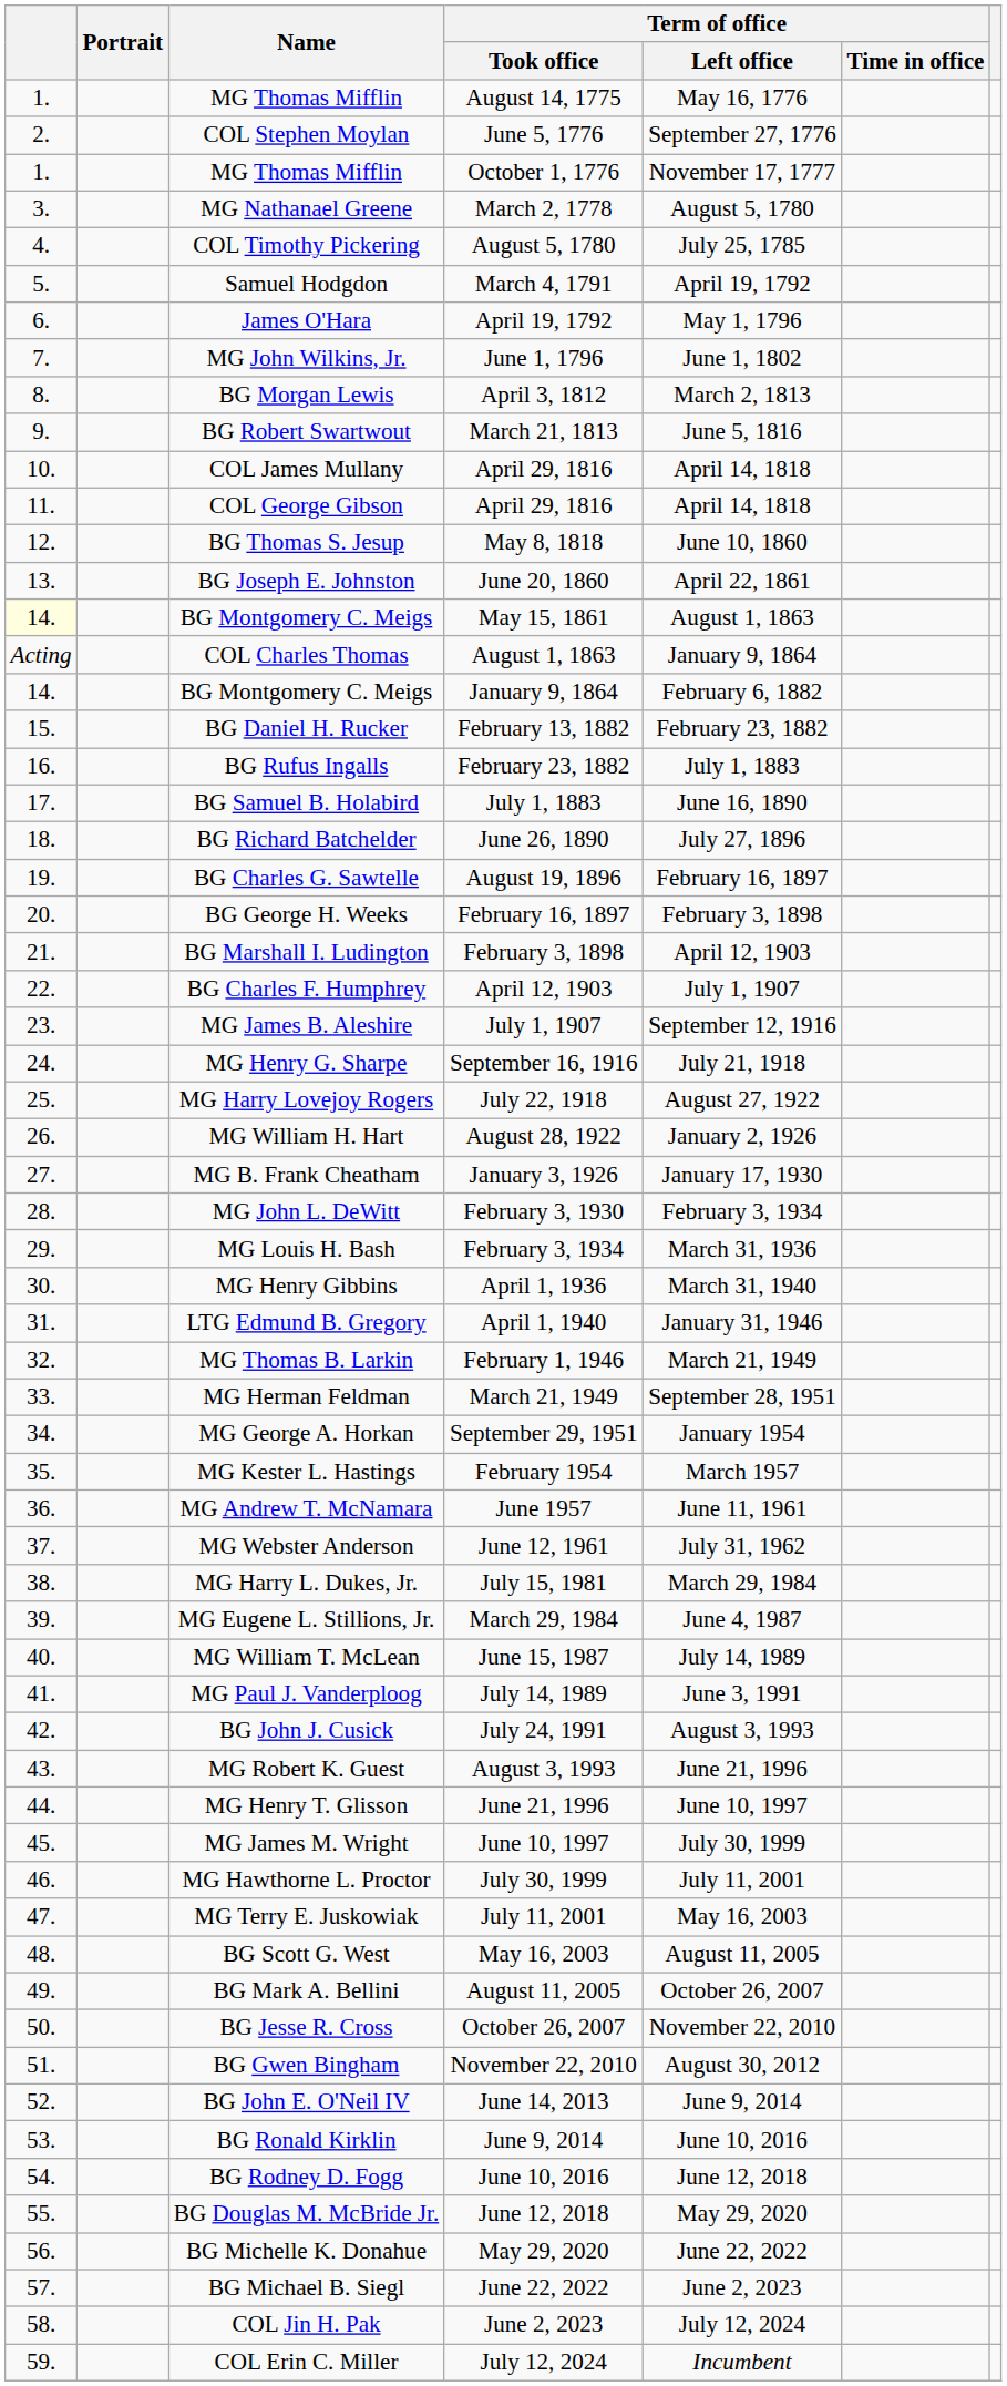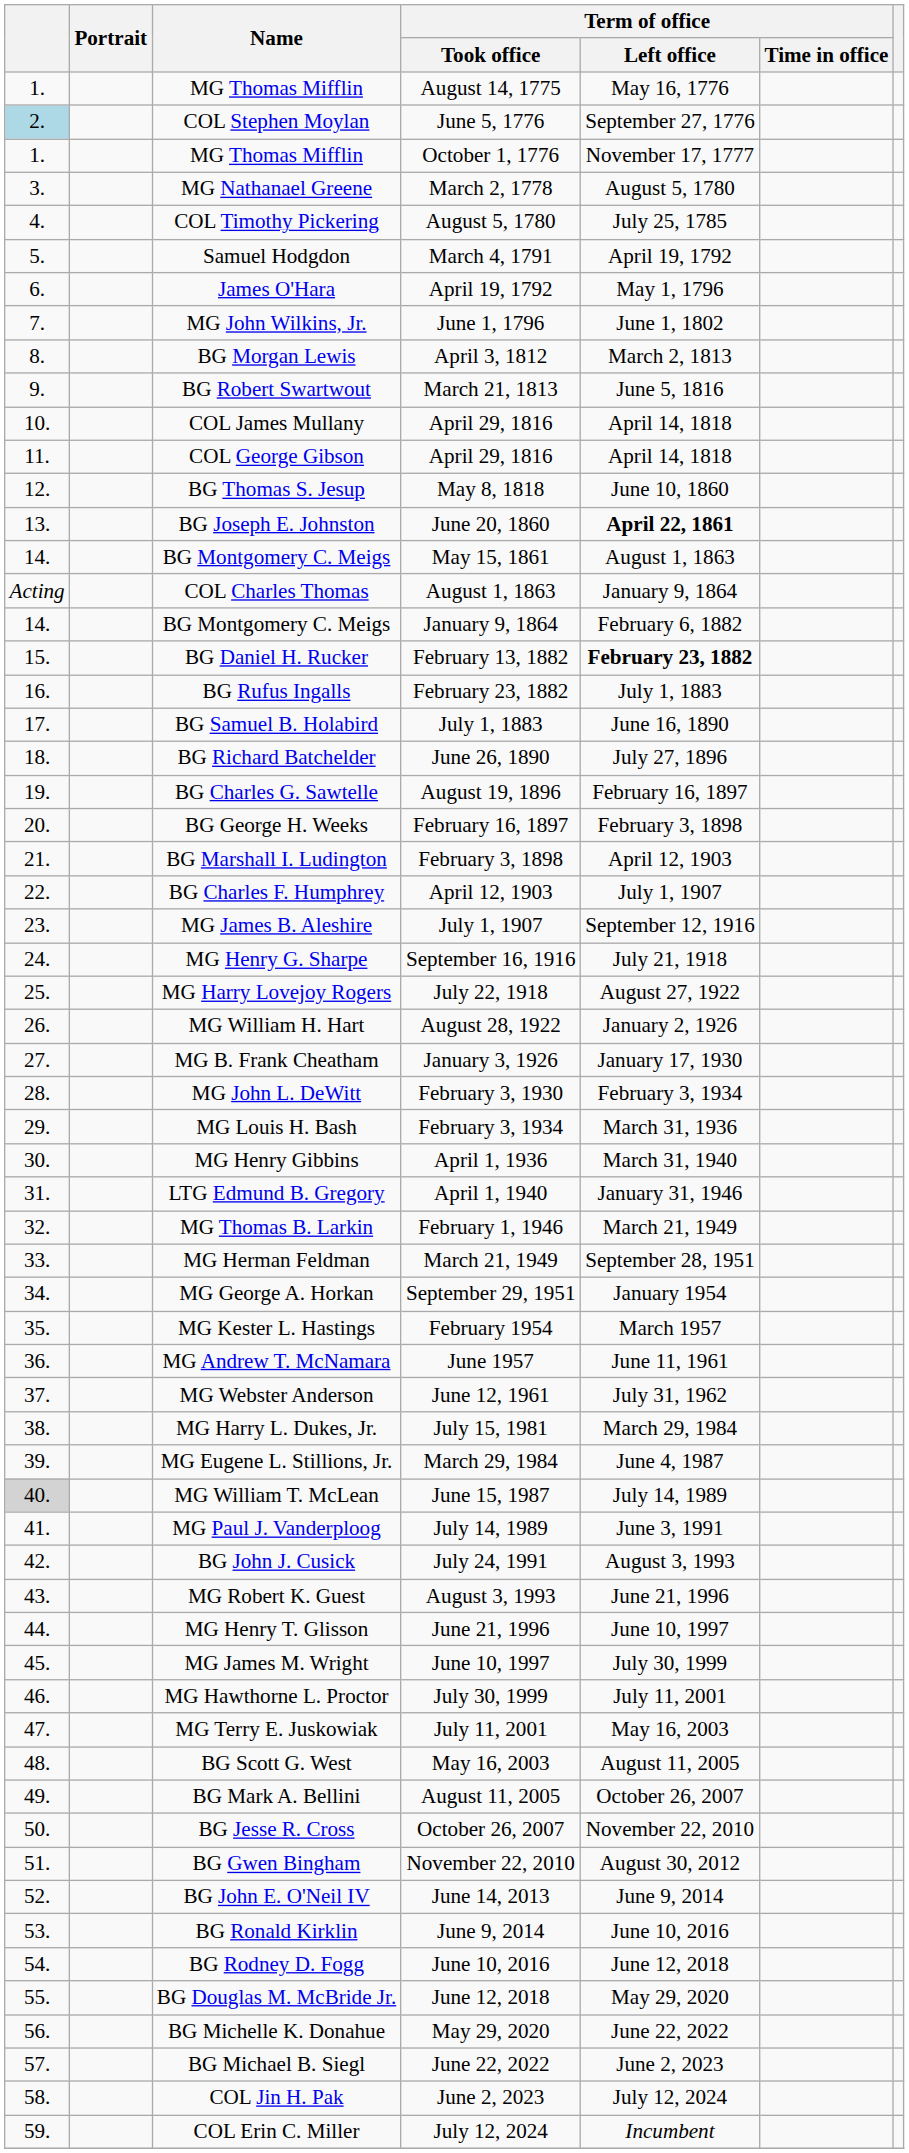June 5, 1776 | column 1: no background -> lightblue background
June 20, 1860 | Term of office / Left office: normal -> bold
May 15, 1861 | column 1: lightyellow background -> no background
February 13, 1882 | Term of office / Left office: normal -> bold
June 15, 1987 | column 1: no background -> lightgrey background
